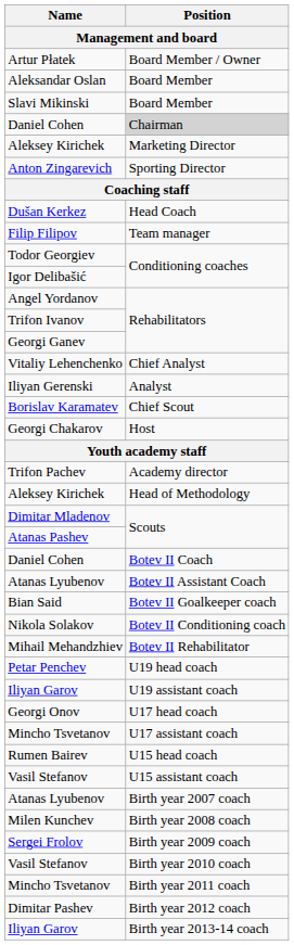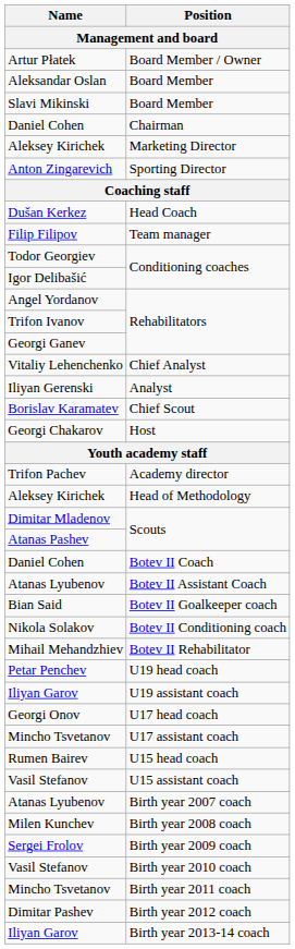row 6 | Position: lightgrey background -> no background
